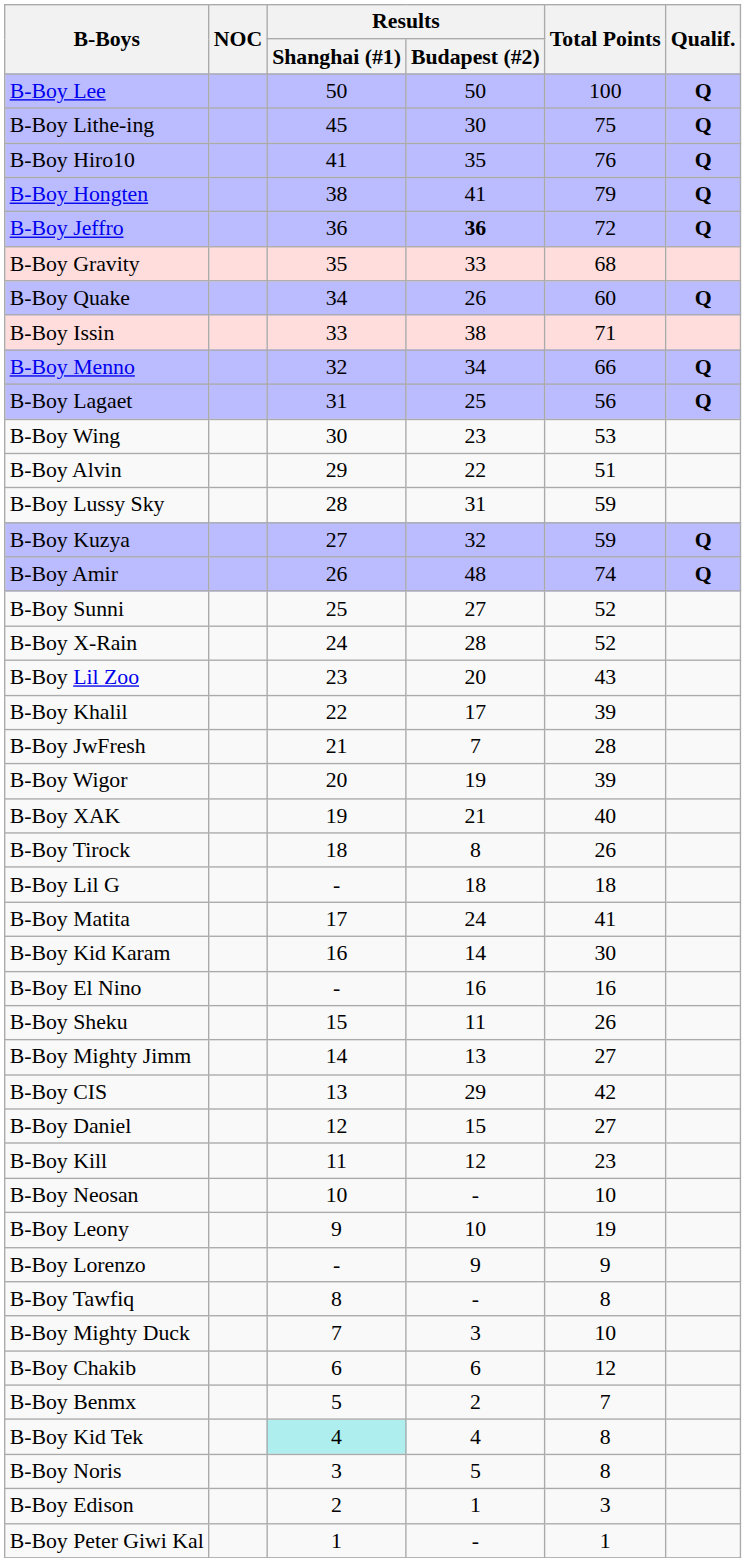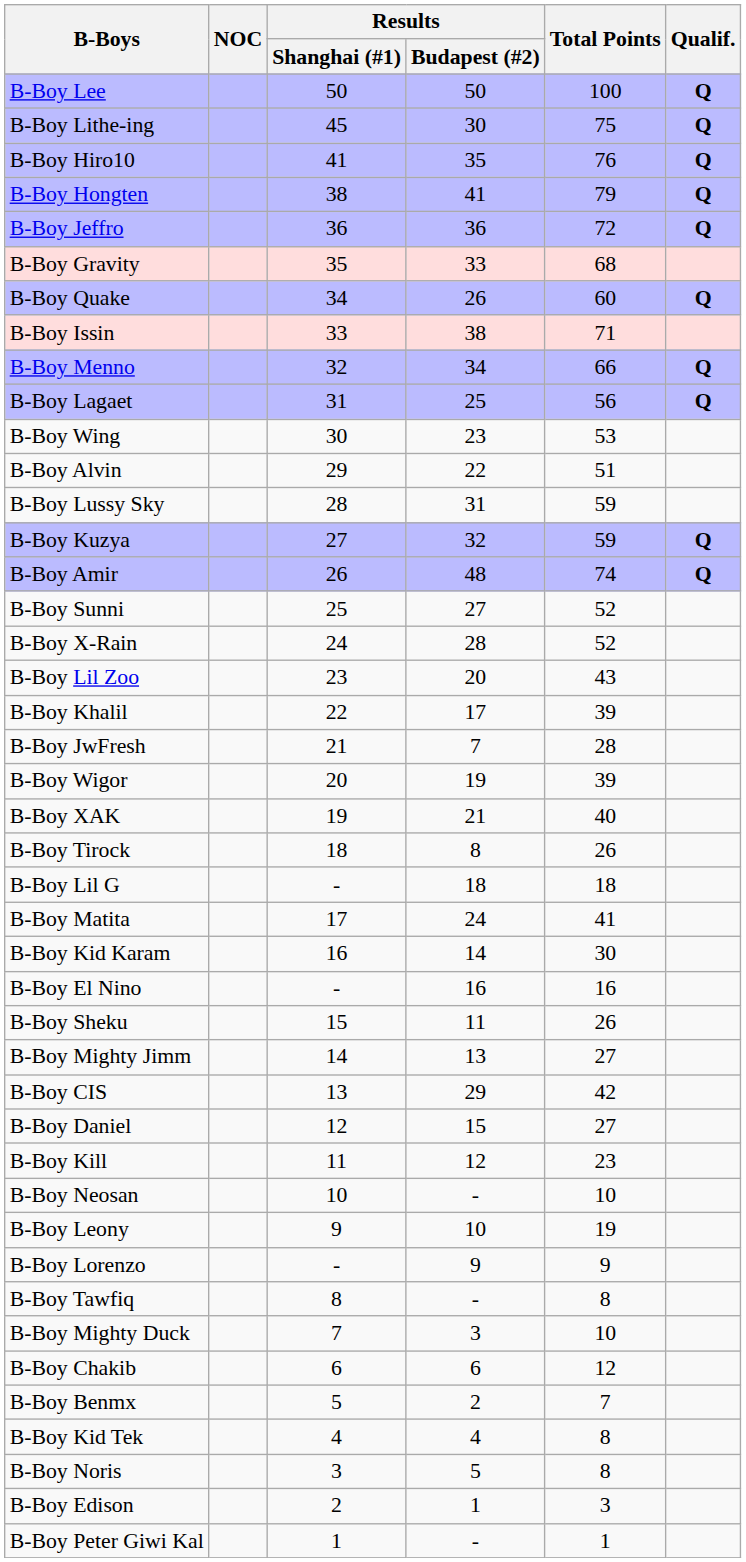B-Boy Jeffro | Results / Budapest (#2): bold -> normal
B-Boy Kid Tek | Results / Shanghai (#1): paleturquoise background -> no background
